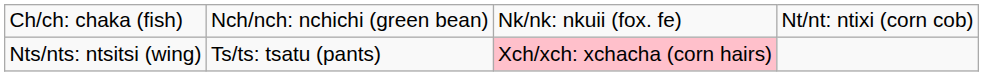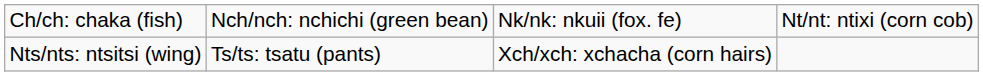Nts/nts: ntsitsi (wing) | column 3: pink background -> no background
